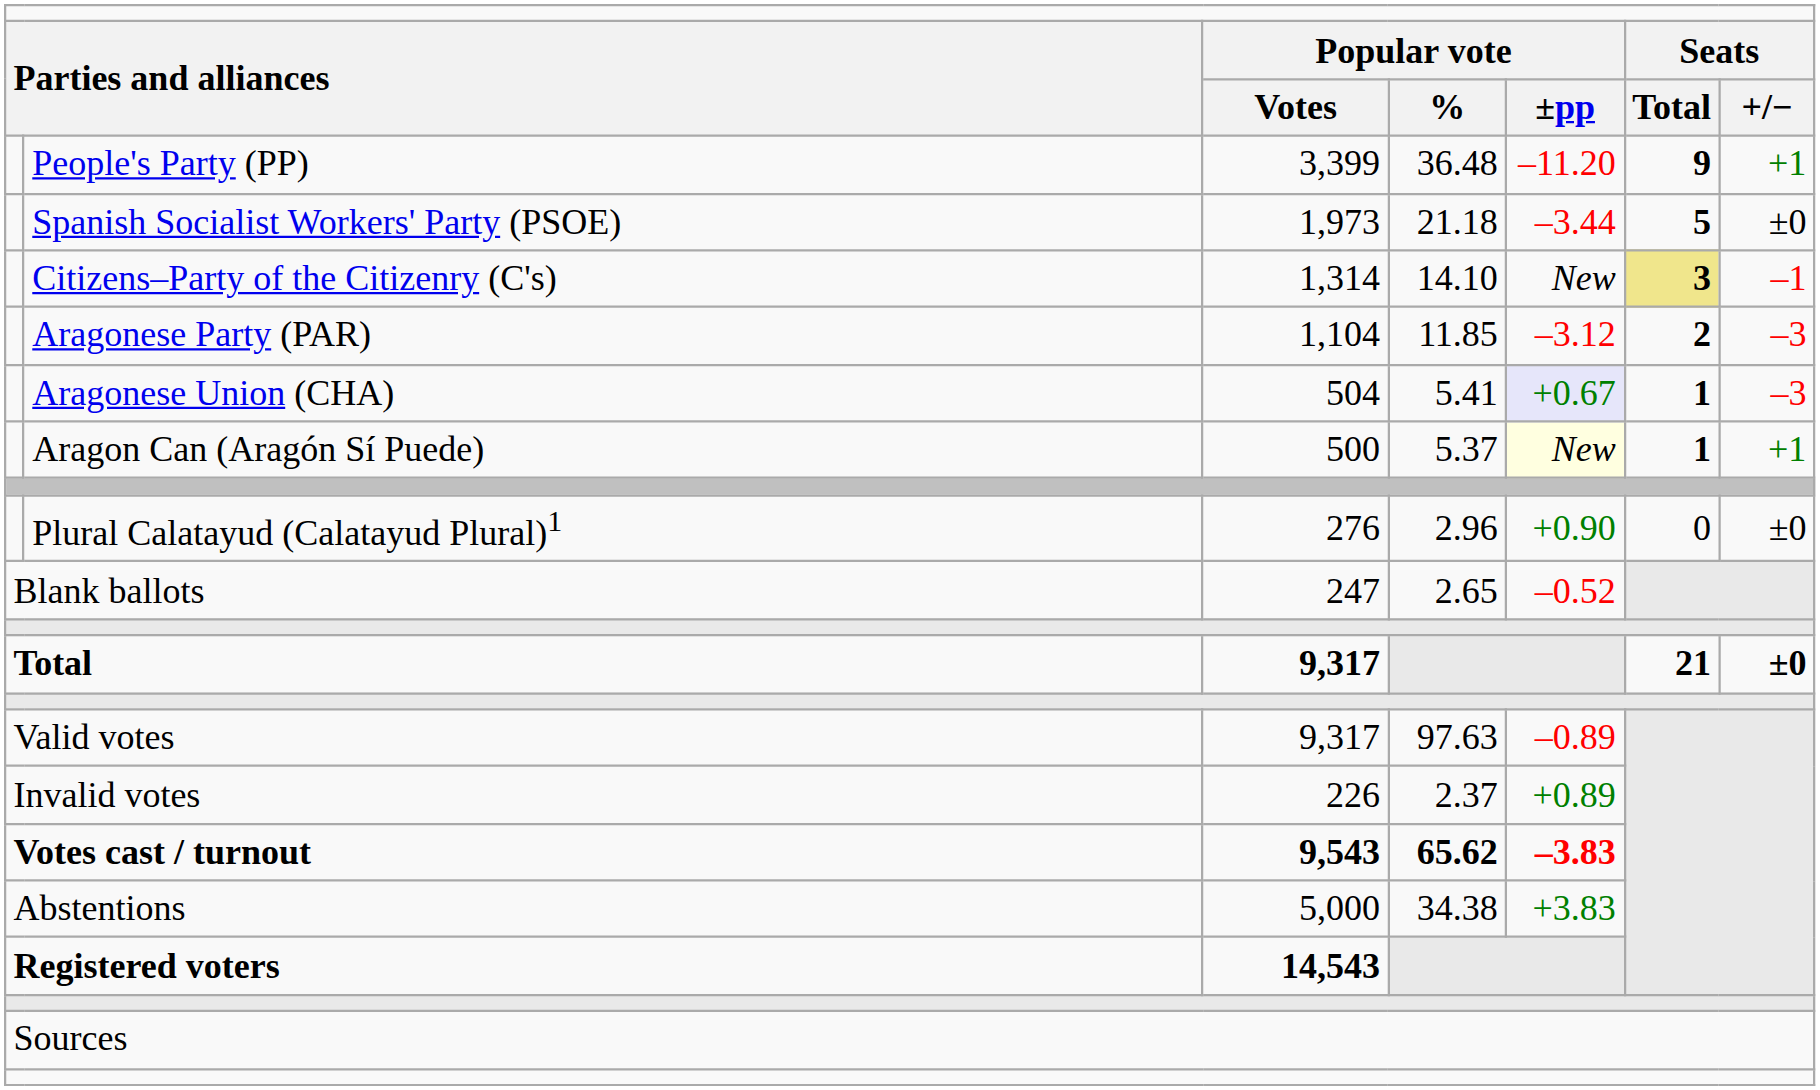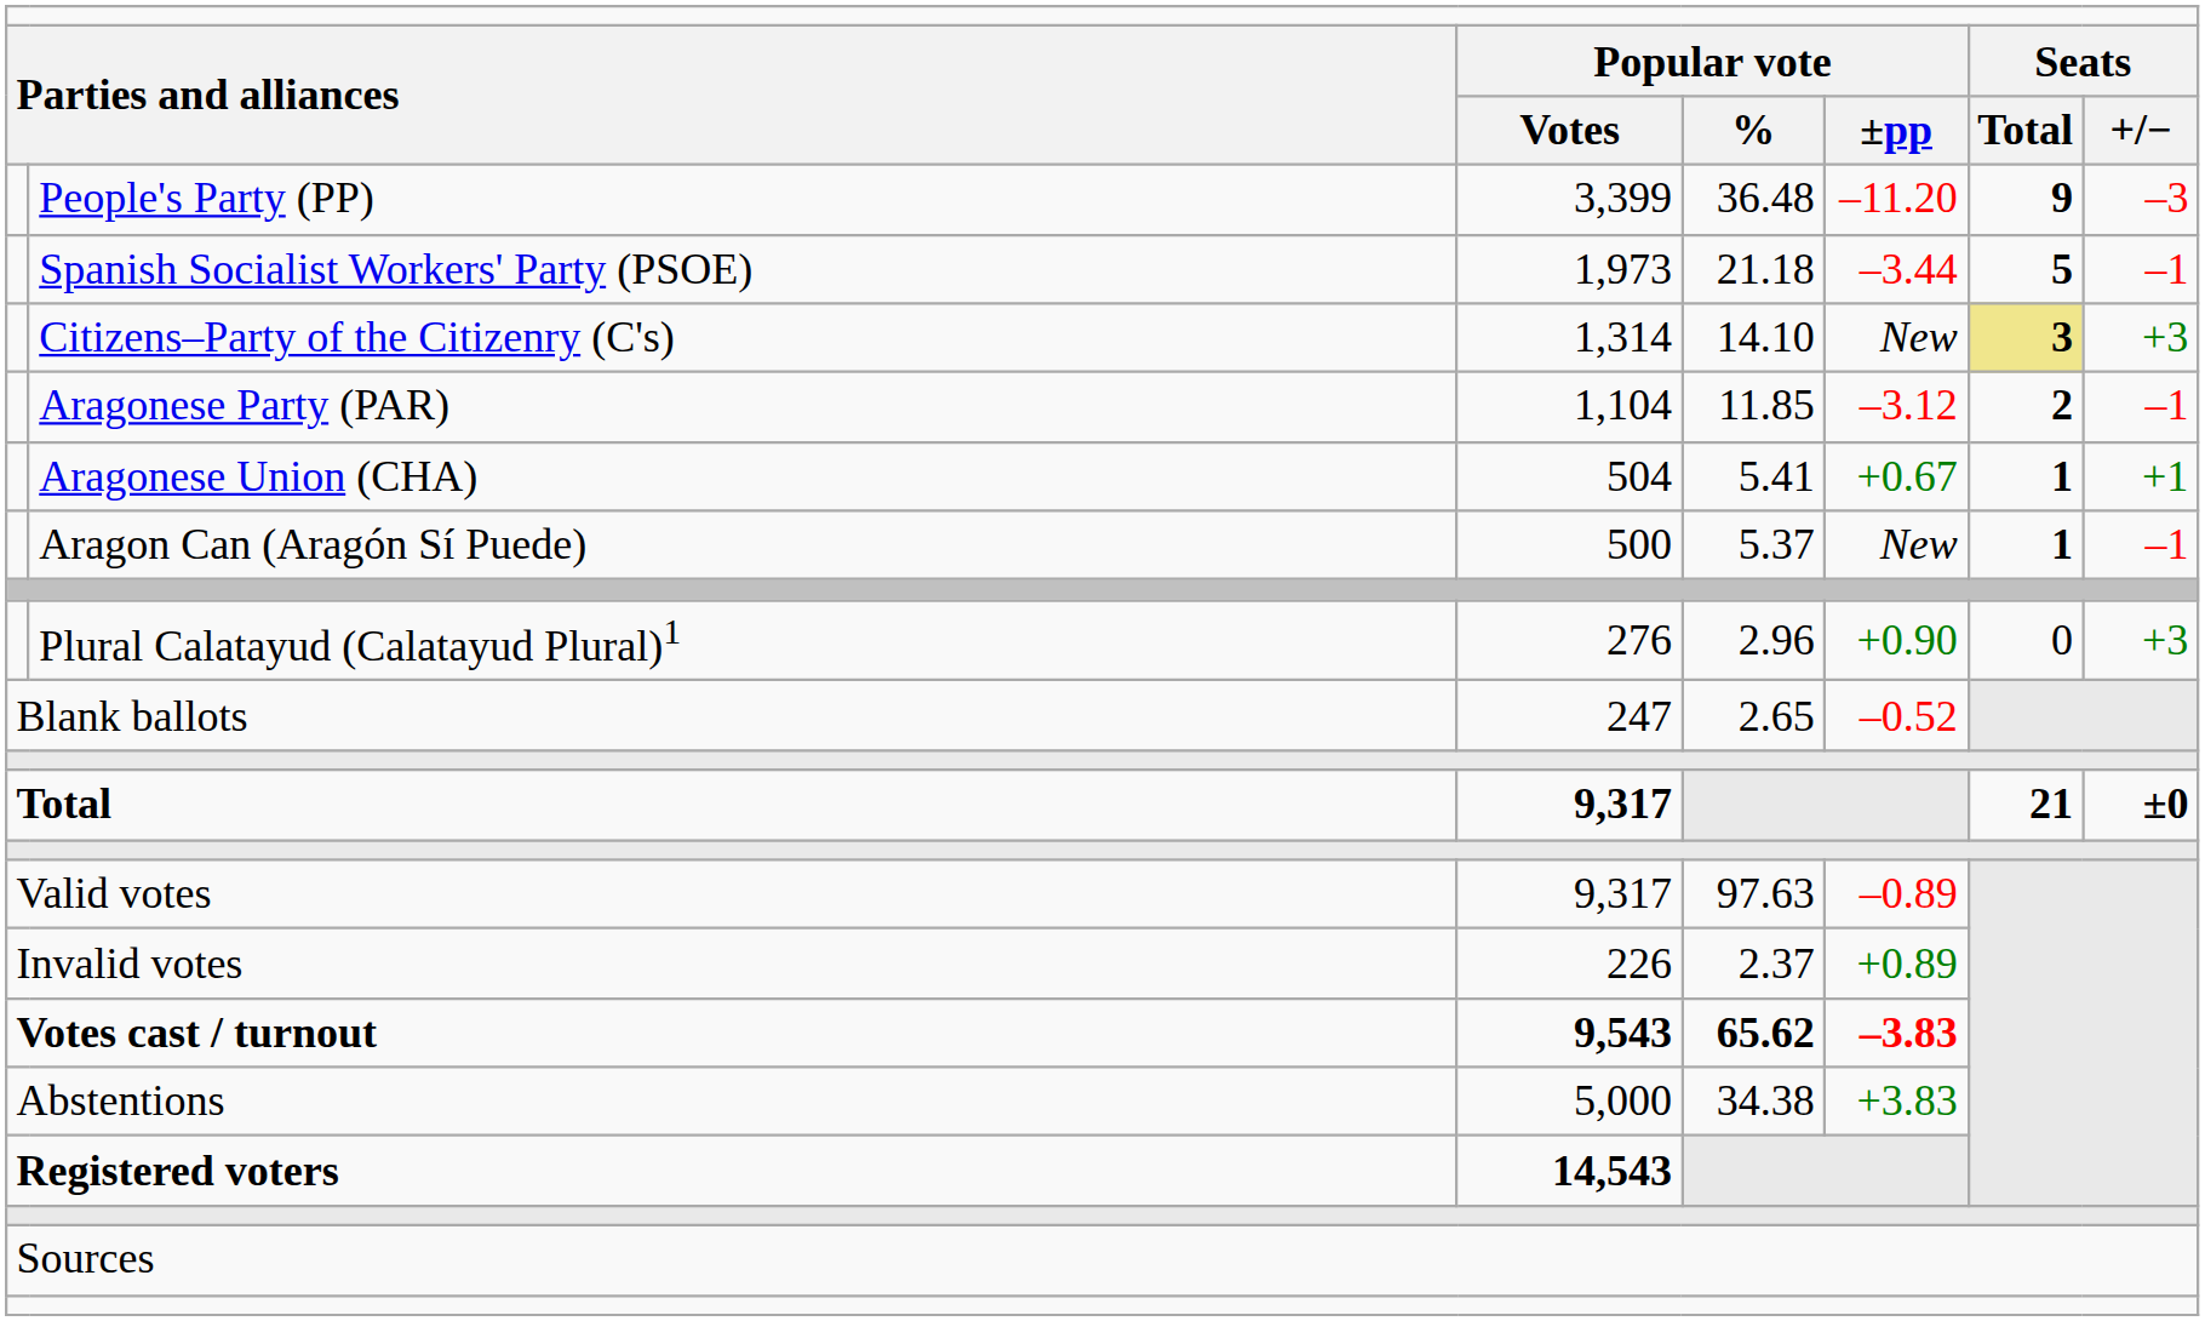People's Party (PP) | column 7: +1 -> –3
Spanish Socialist Workers' Party (PSOE) | column 7: ±0 -> –1
Citizens–Party of the Citizenry (C's) | column 7: –1 -> +3
Aragonese Party (PAR) | column 7: –3 -> –1
Aragonese Union (CHA) | column 5: lavender background -> no background
Aragonese Union (CHA) | column 7: –3 -> +1
Aragon Can (Aragón Sí Puede) | column 5: lightyellow background -> no background
Aragon Can (Aragón Sí Puede) | column 7: +1 -> –1
Plural Calatayud (Calatayud Plural)1 | column 7: ±0 -> +3
